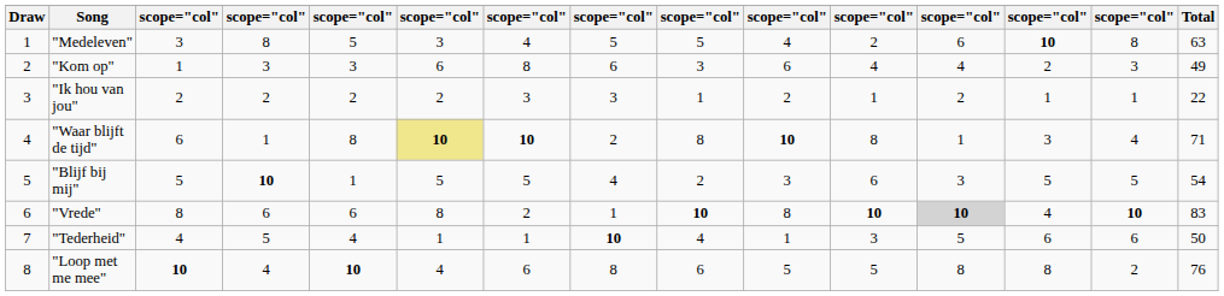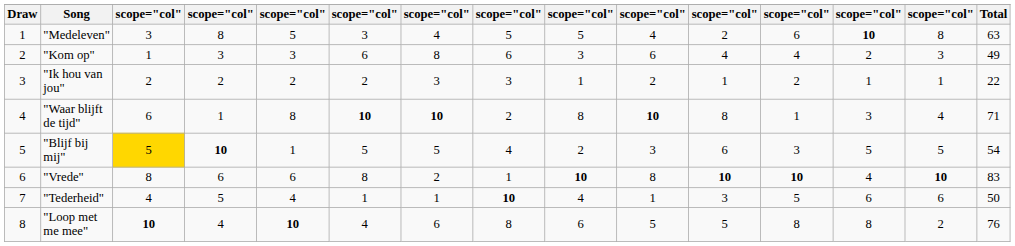"Waar blijft de tijd" | column 6: khaki background -> no background
"Blijf bij mij" | column 3: no background -> gold background
"Vrede" | column 12: lightgrey background -> no background
